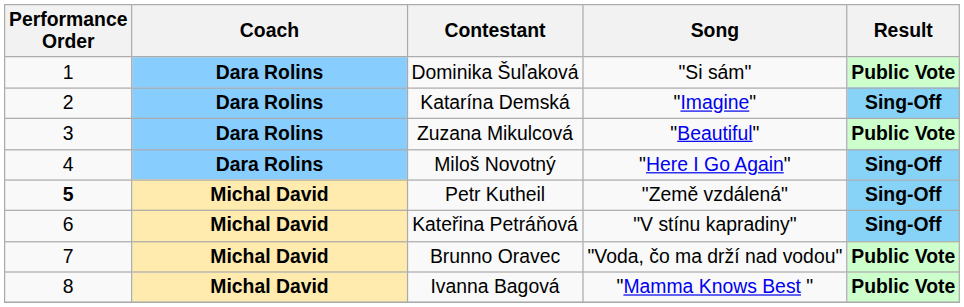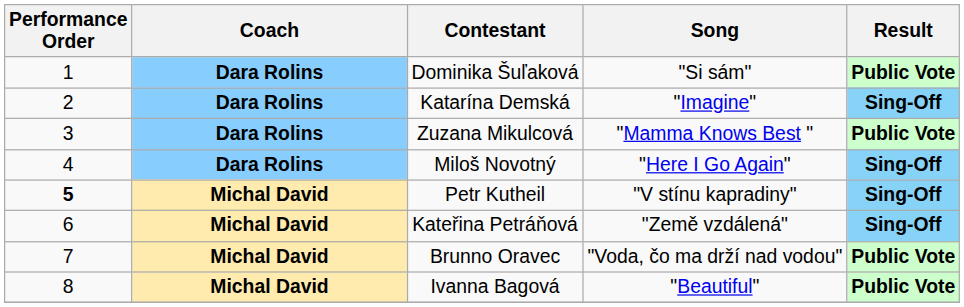Zuzana Mikulcová | Song: "Beautiful" -> "Mamma Knows Best "
Petr Kutheil | Song: "Země vzdálená" -> "V stínu kapradiny"
Kateřina Petráňová | Song: "V stínu kapradiny" -> "Země vzdálená"
Ivanna Bagová | Song: "Mamma Knows Best " -> "Beautiful"
